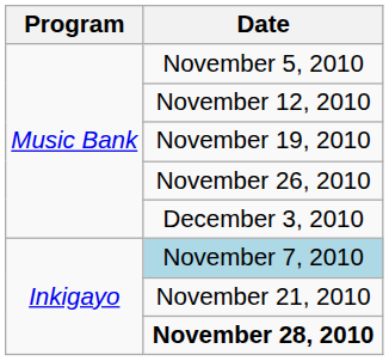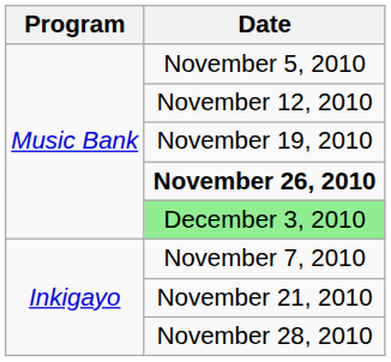November 26, 2010 | Date: normal -> bold
December 3, 2010 | Date: no background -> lightgreen background
November 7, 2010 | Date: lightblue background -> no background
November 28, 2010 | Date: bold -> normal
